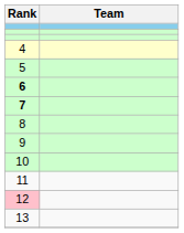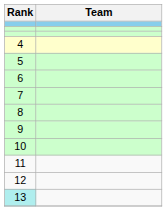row 7 | Rank: bold -> normal
row 8 | Rank: bold -> normal
row 13 | Rank: pink background -> no background
row 14 | Rank: no background -> paleturquoise background
